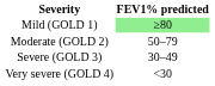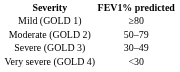Mild (GOLD 1) | FEV1% predicted: lightgreen background -> no background
